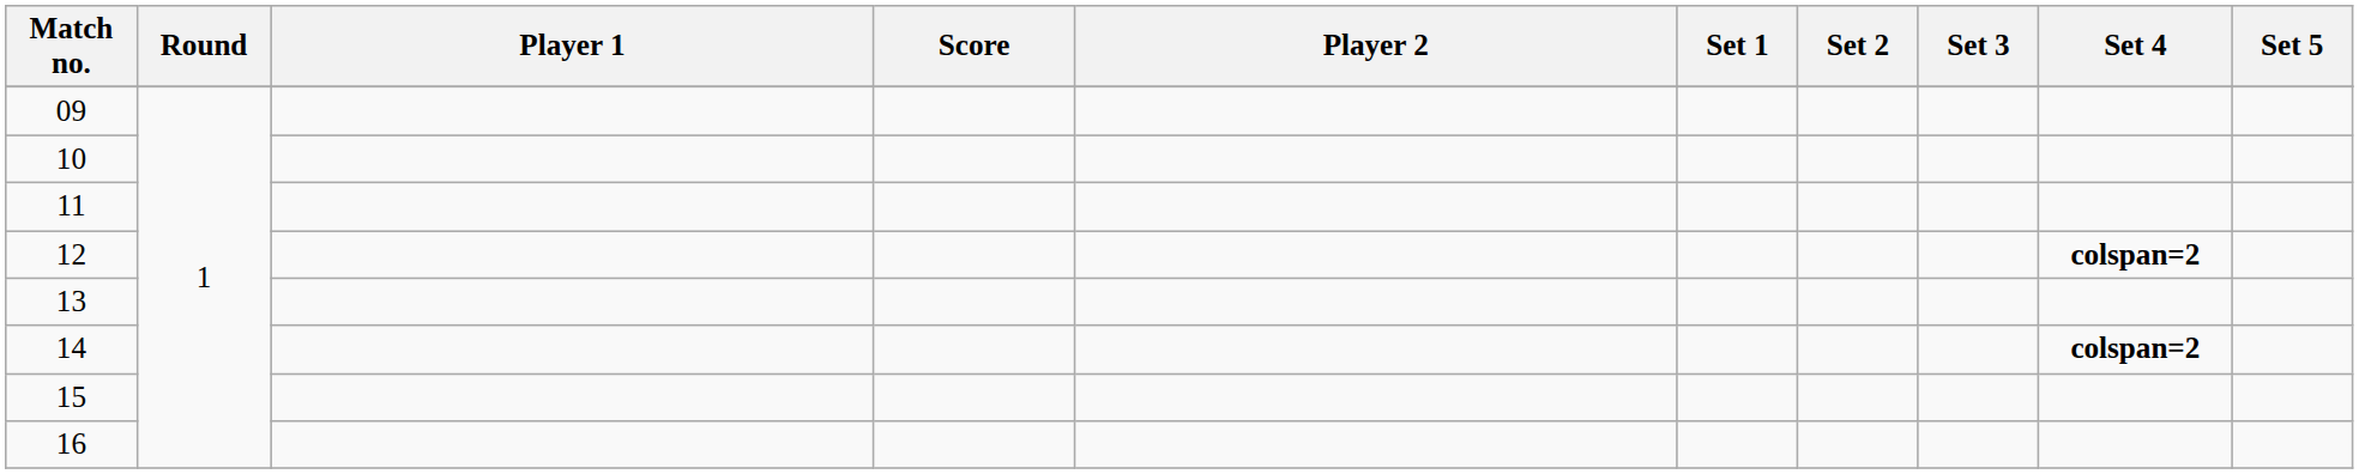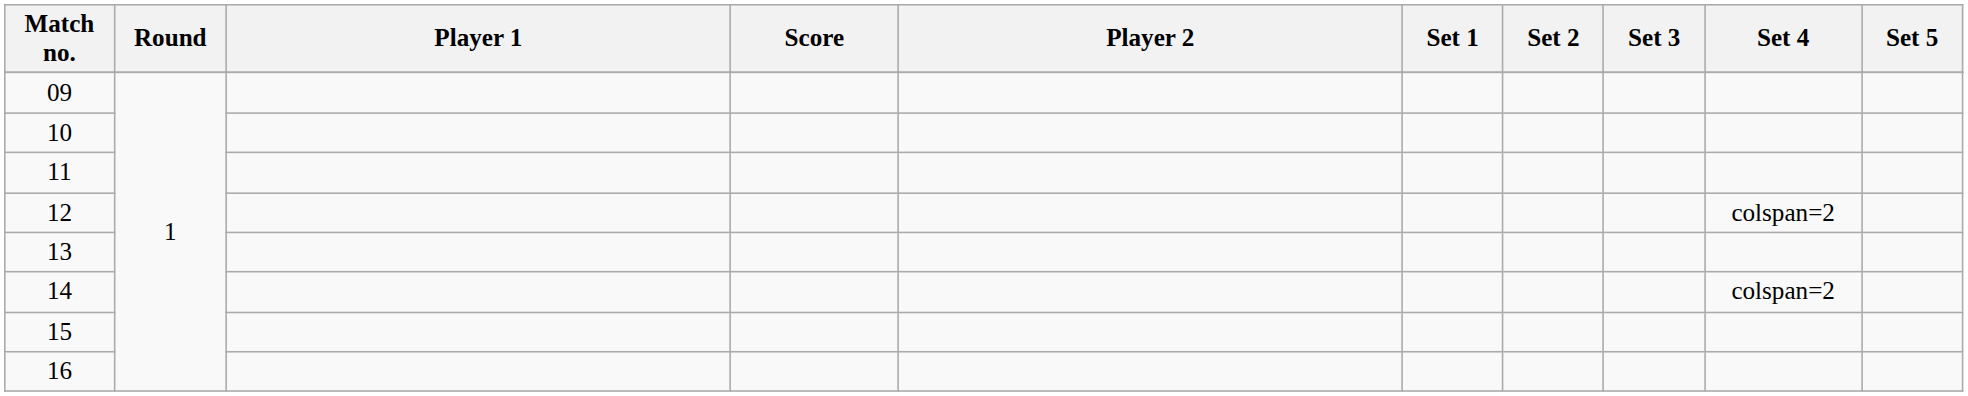12 | Set 4: bold -> normal
14 | Set 4: bold -> normal
